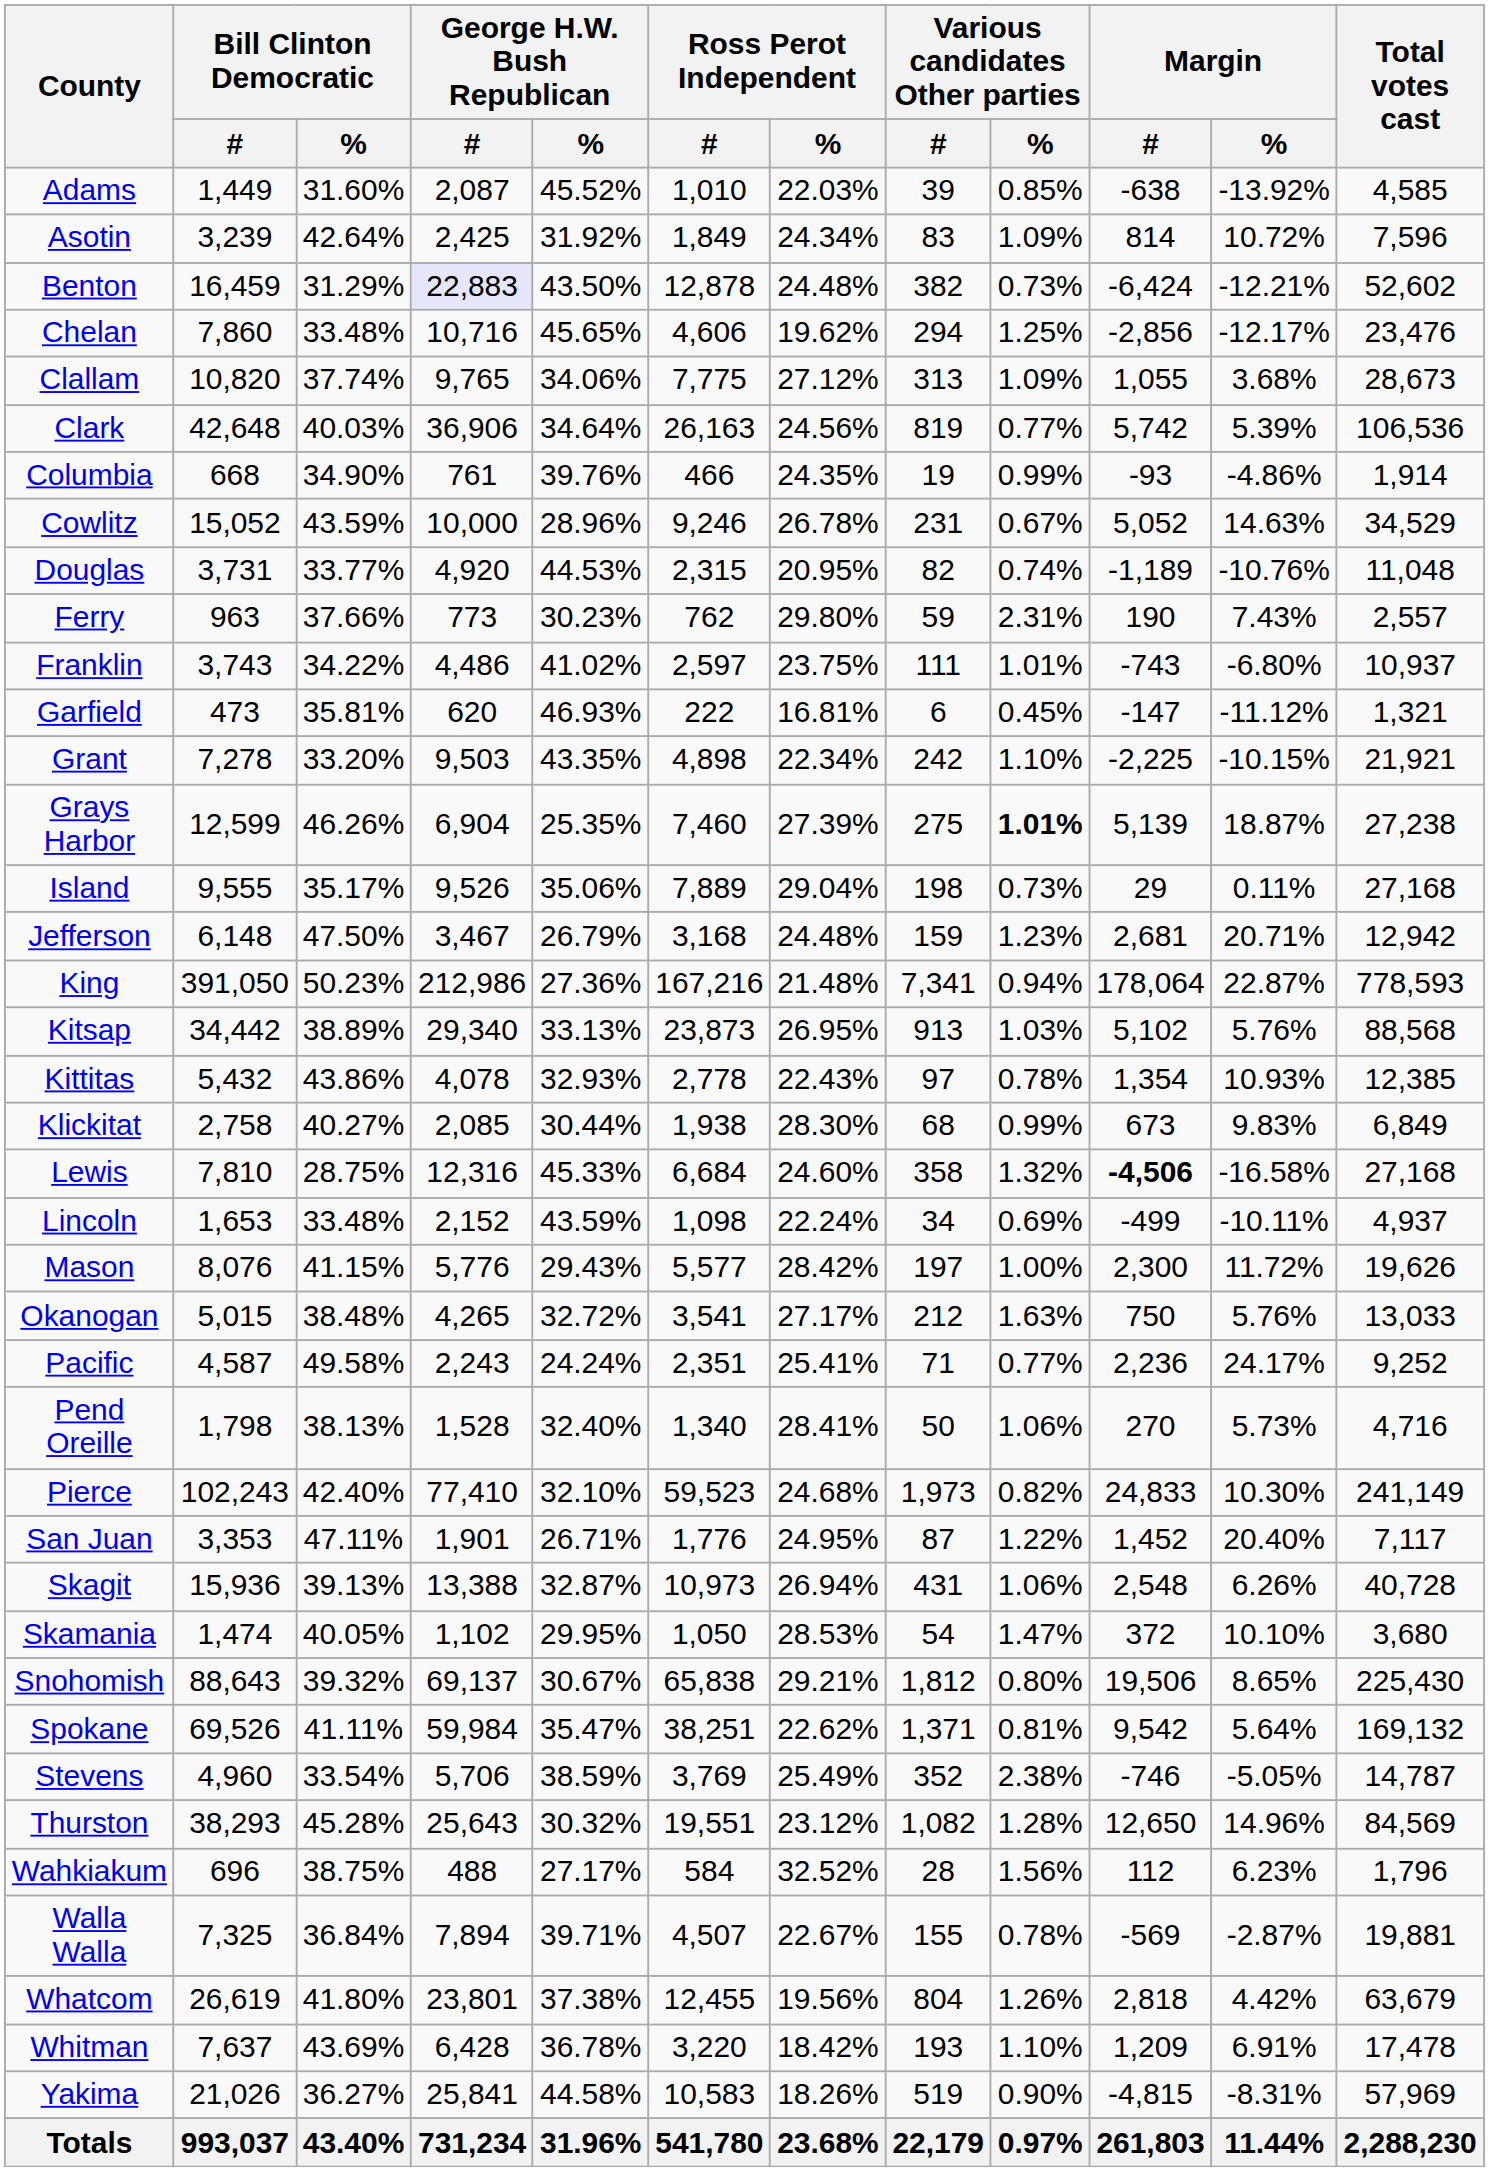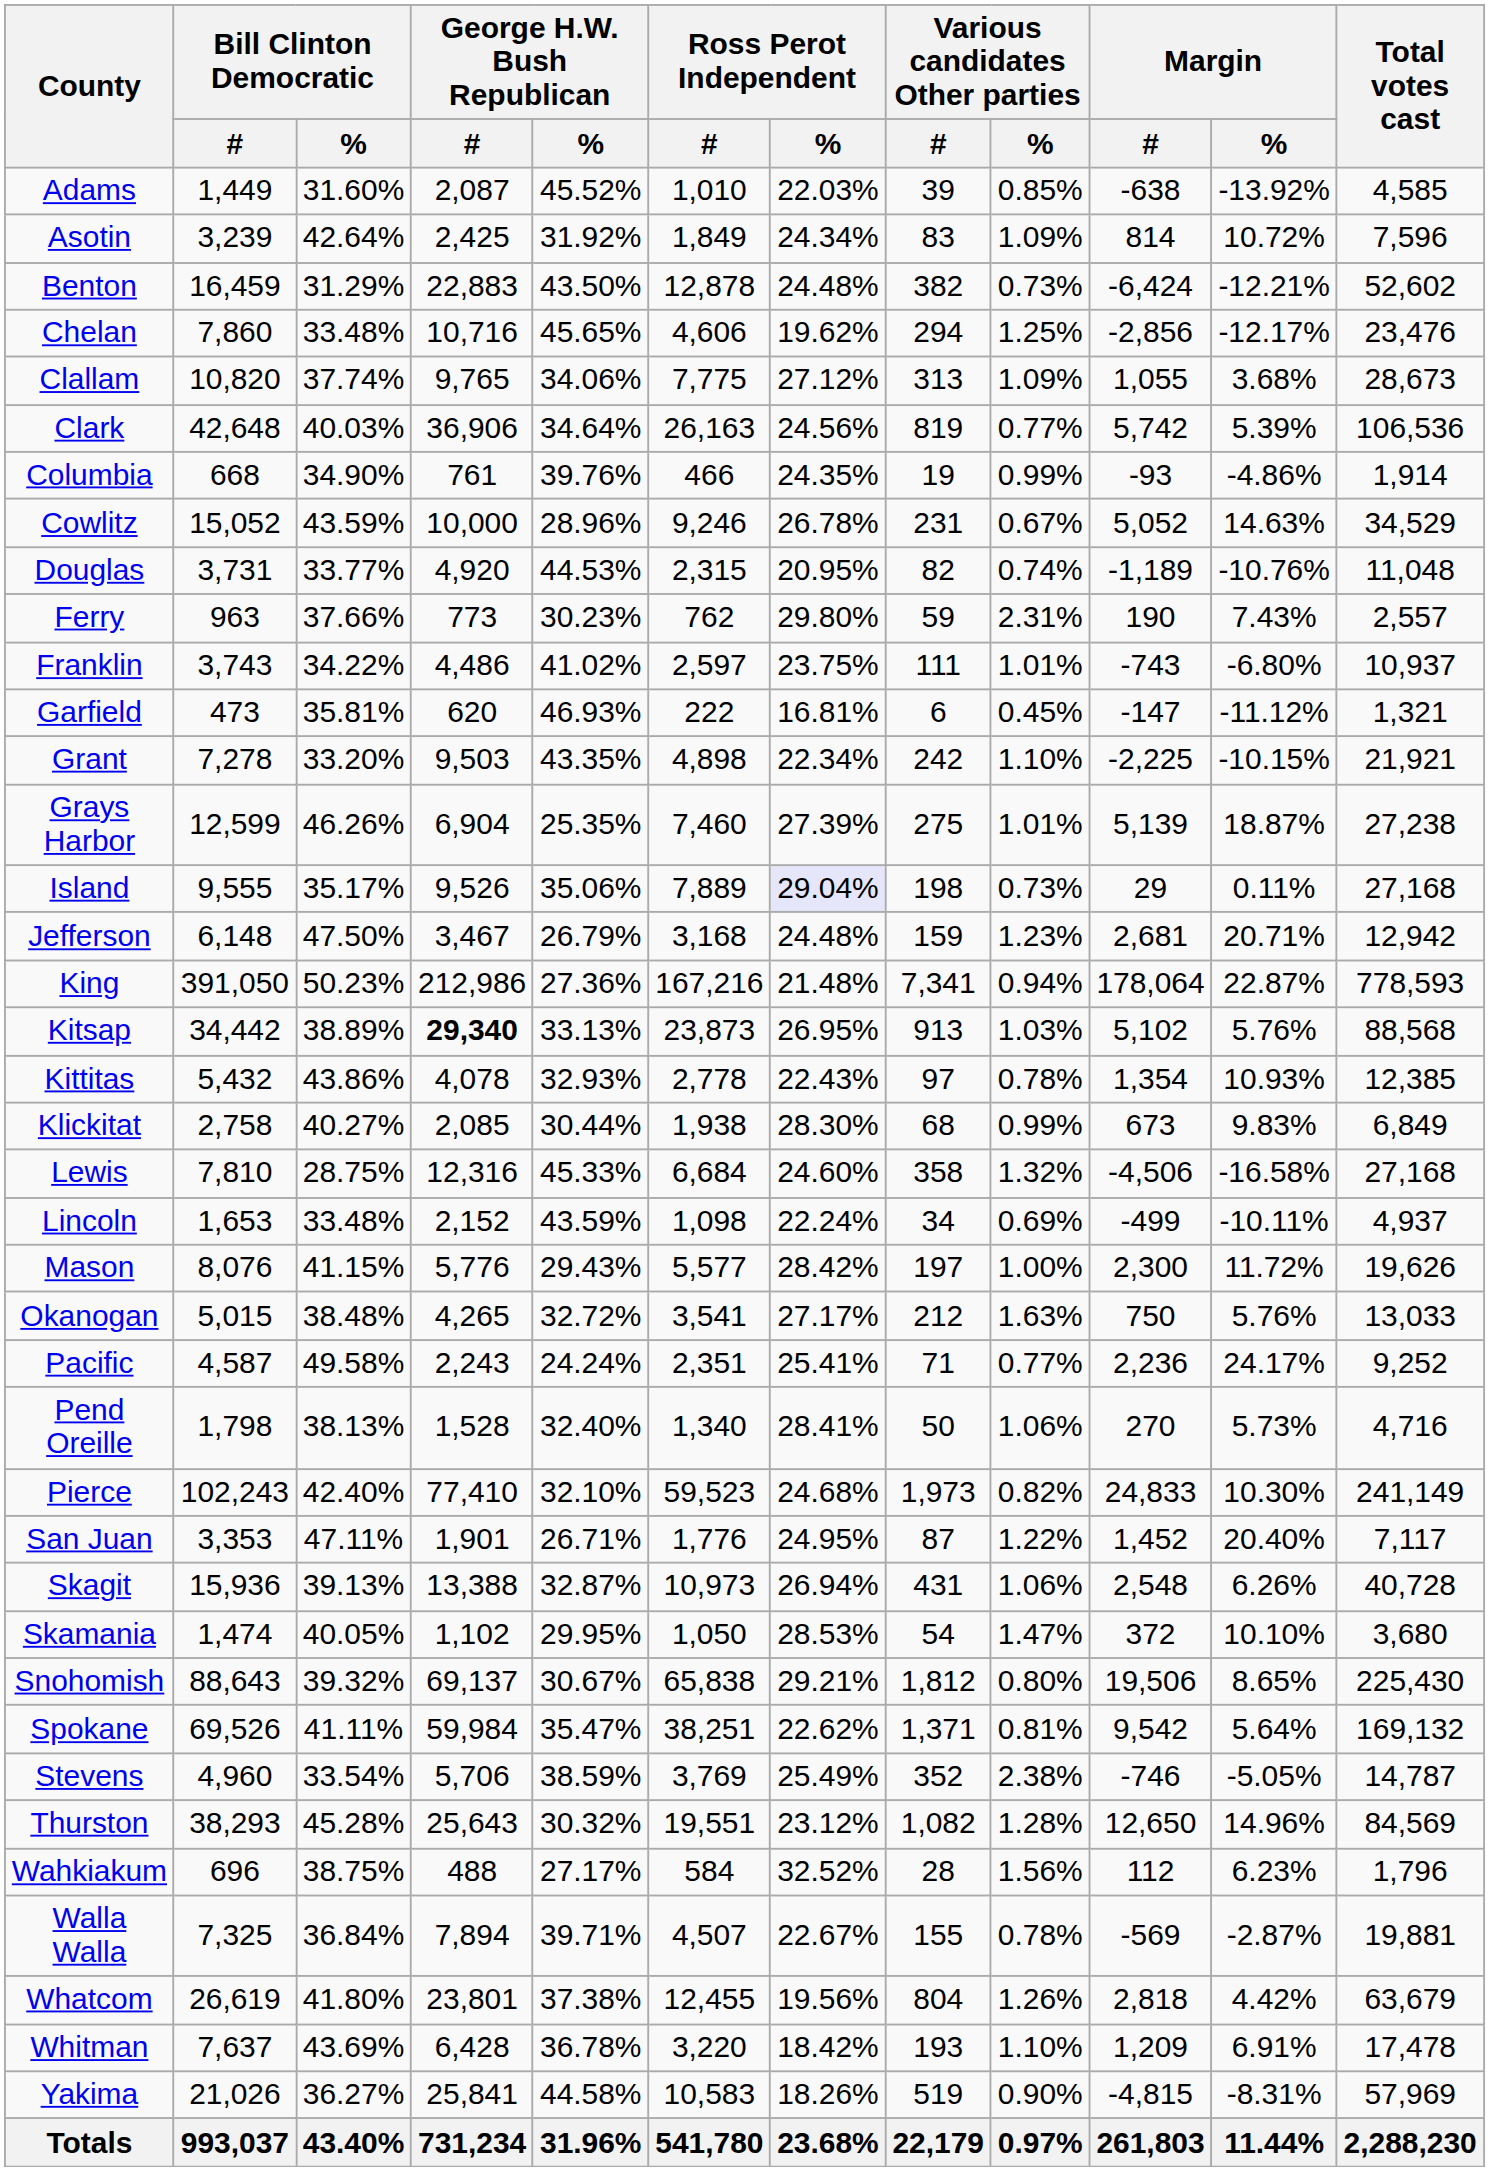Benton | George H.W. Bush Republican / #: lavender background -> no background
Grays Harbor | Various candidates Other parties / %: bold -> normal
Island | Ross Perot Independent / %: no background -> lavender background
Kitsap | George H.W. Bush Republican / #: normal -> bold
Lewis | Margin / #: bold -> normal
